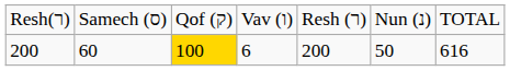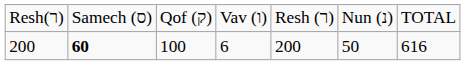row 2 | column 2: normal -> bold
row 2 | column 3: gold background -> no background
